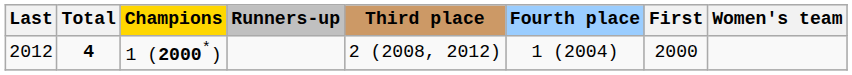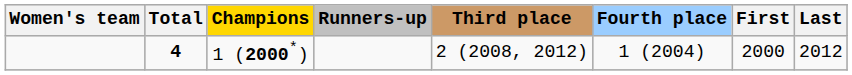columns swapped: Women's team <-> Last
